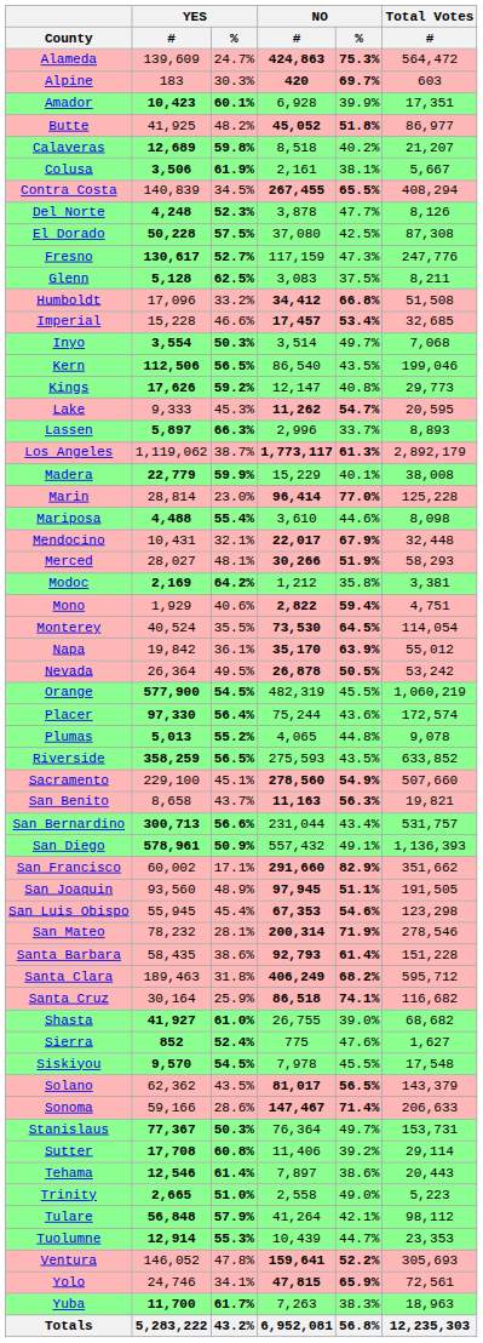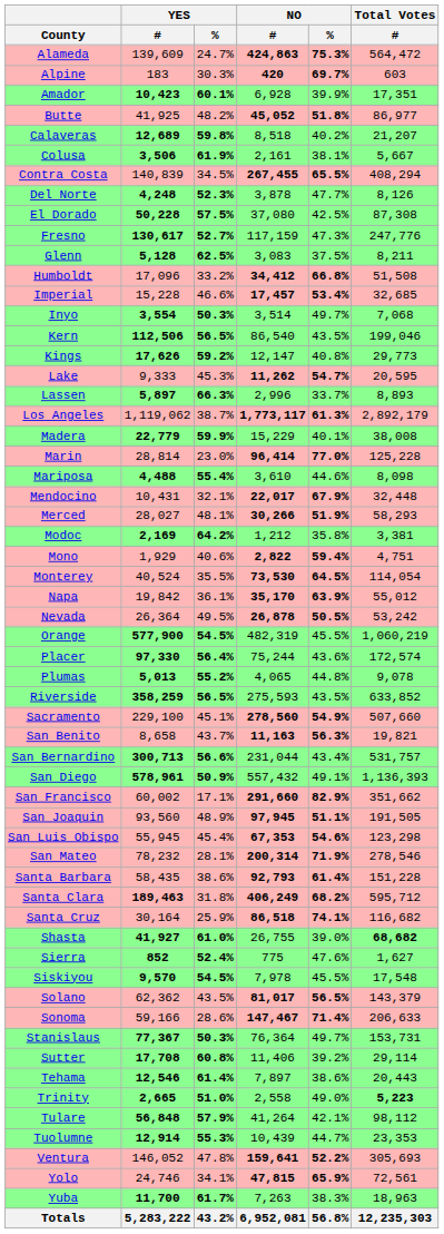Santa Clara | YES / #: normal -> bold
Shasta | Total Votes / #: normal -> bold
Trinity | Total Votes / #: normal -> bold
